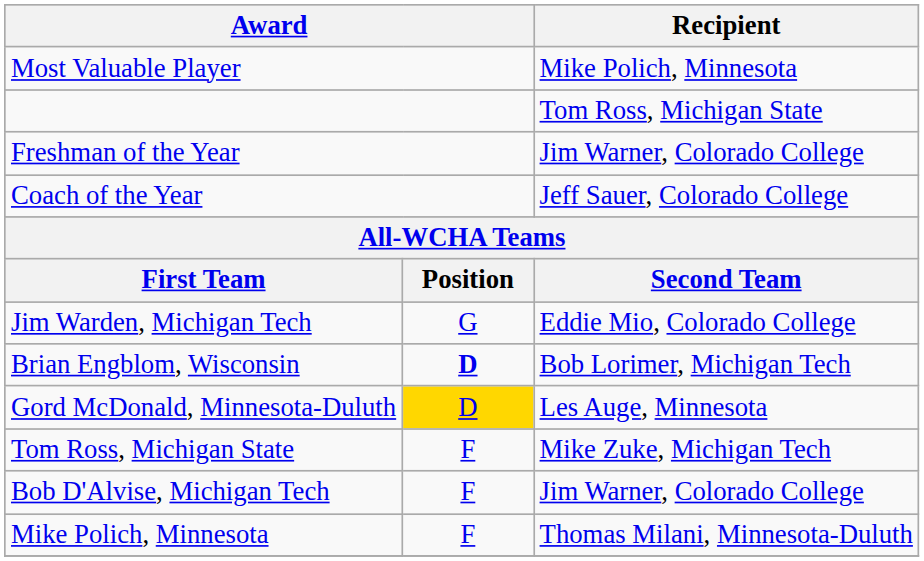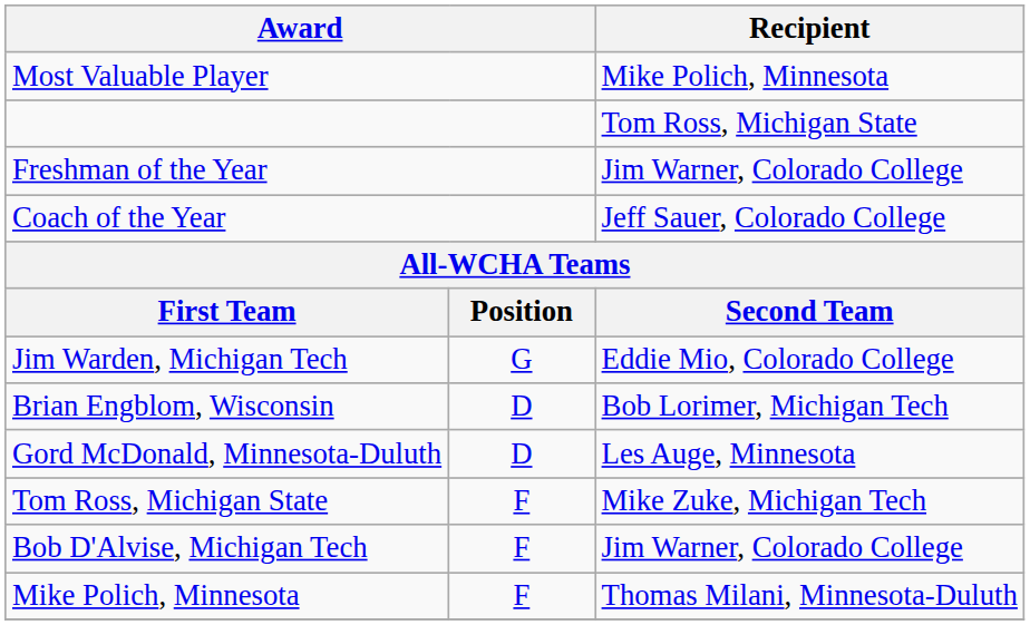Brian Engblom, Wisconsin | column 2: bold -> normal
Gord McDonald, Minnesota-Duluth | column 2: gold background -> no background
